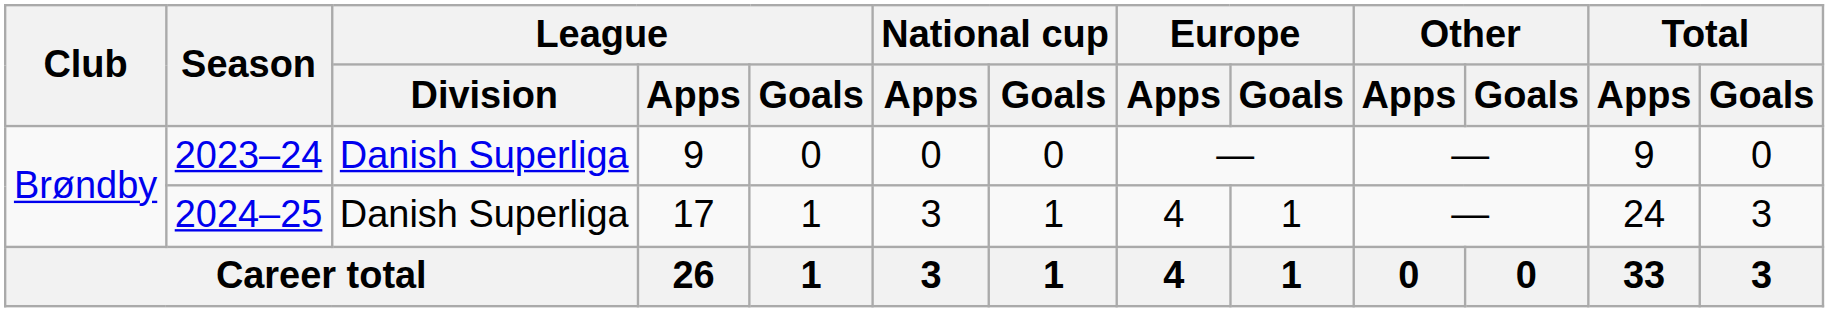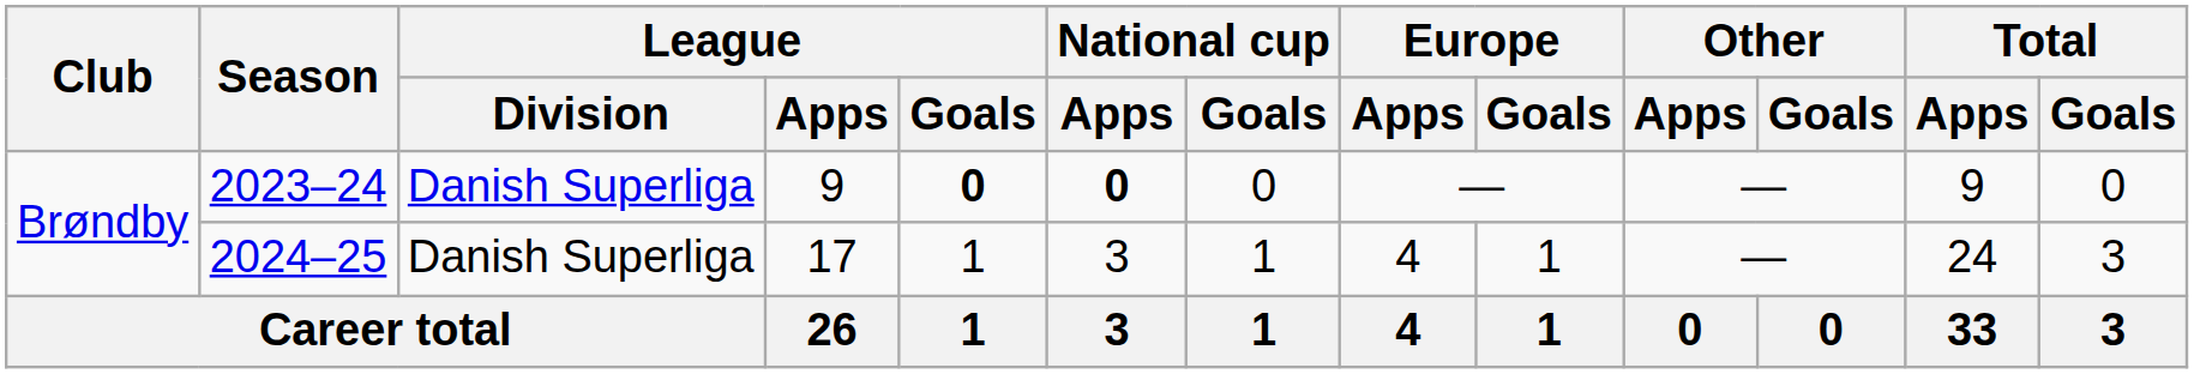2023–24 | League / Goals: normal -> bold
2023–24 | National cup / Apps: normal -> bold
